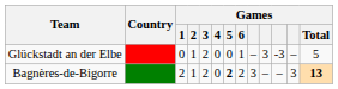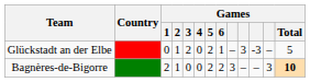Glückstadt an der Elbe | Games / 5: 0 -> 2
Bagnères-de-Bigorre | Games / 3: 2 -> 0
Bagnères-de-Bigorre | Games / 5: bold -> normal
Bagnères-de-Bigorre | Games / Total: 13 -> 10
